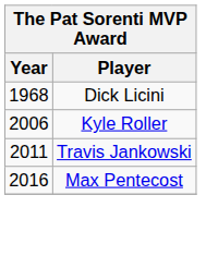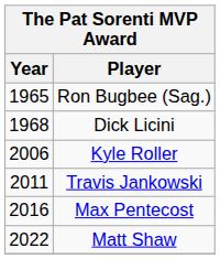+ row: 1965 | Ron Bugbee (Sag.)
+ row: 2022 | Matt Shaw
